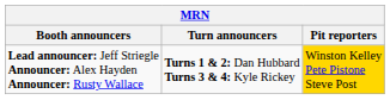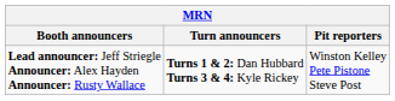row 3 | Pit reporters: gold background -> no background
